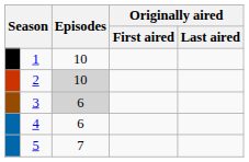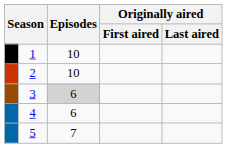2 | Episodes: lightgrey background -> no background
